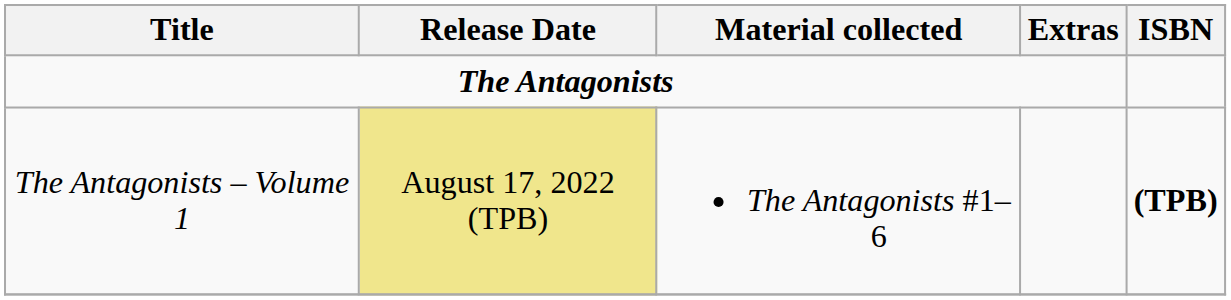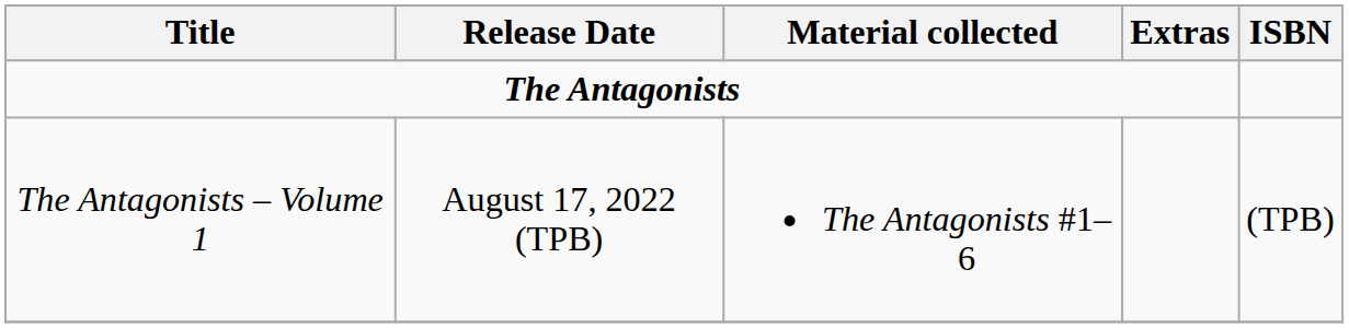The Antagonists – Volume 1 | Release Date: khaki background -> no background
The Antagonists – Volume 1 | ISBN: bold -> normal
